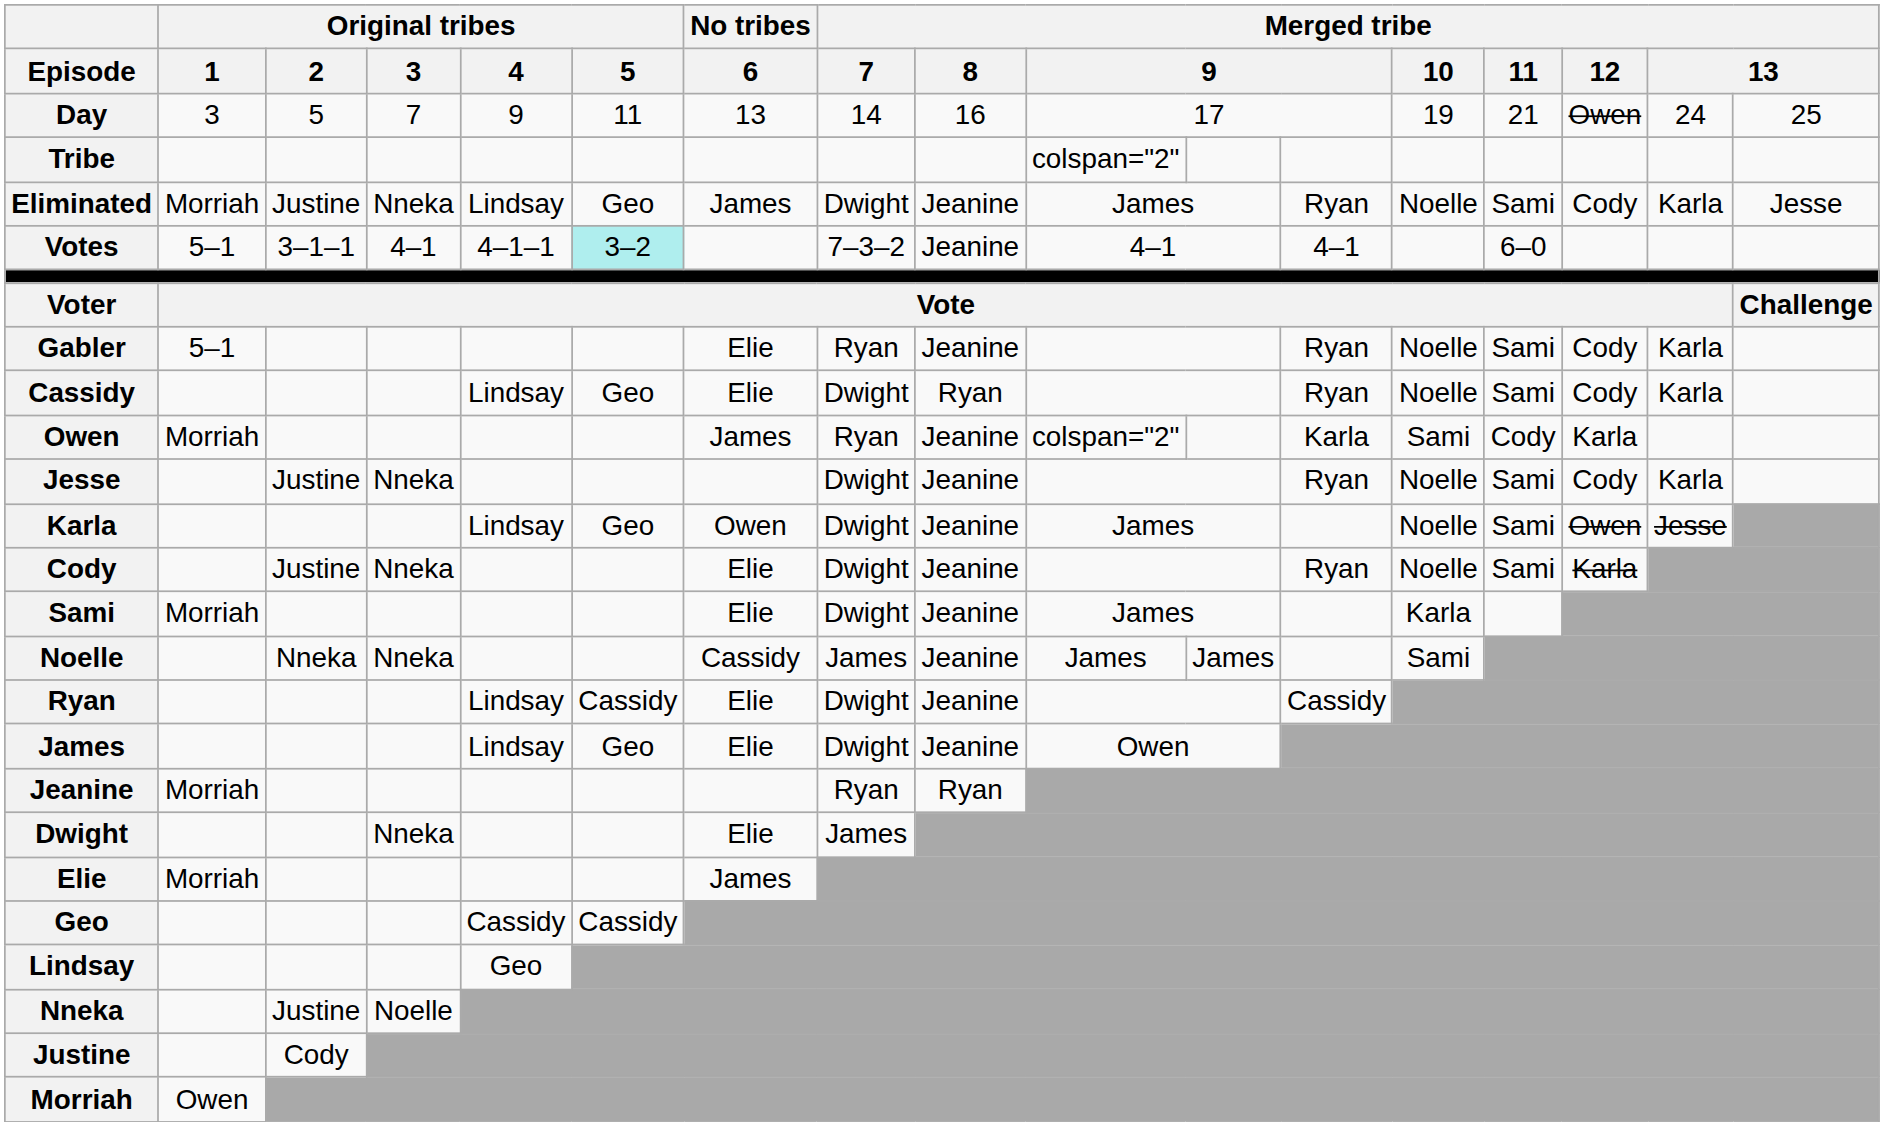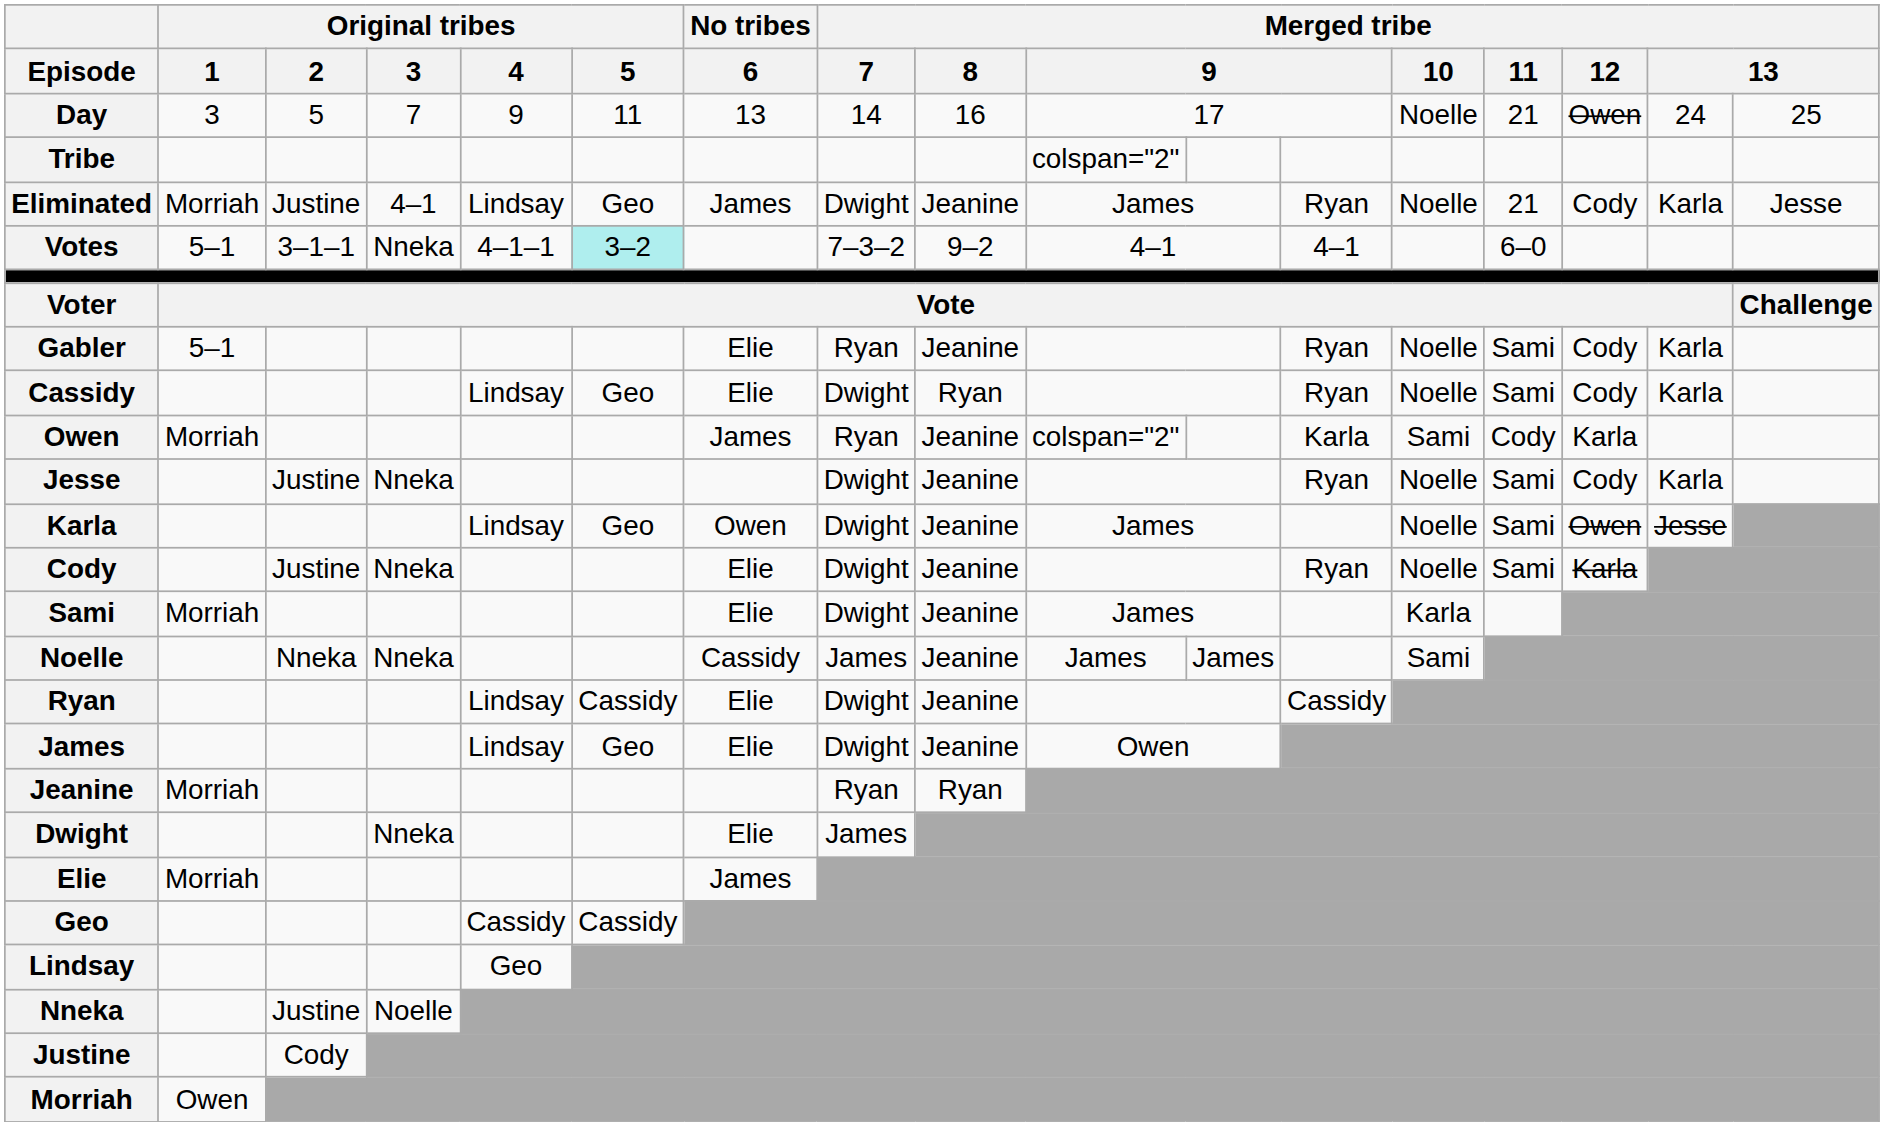Day | Merged tribe / 10: 19 -> Noelle
Eliminated | Original tribes / 3: Nneka -> 4–1
Eliminated | Merged tribe / 11: Sami -> 21
Votes | Original tribes / 3: 4–1 -> Nneka
Votes | Merged tribe / 8: Jeanine -> 9–2
